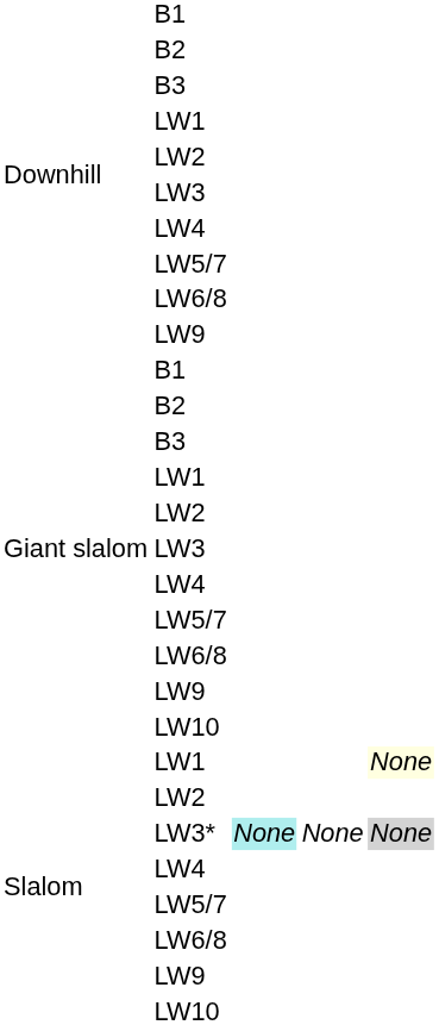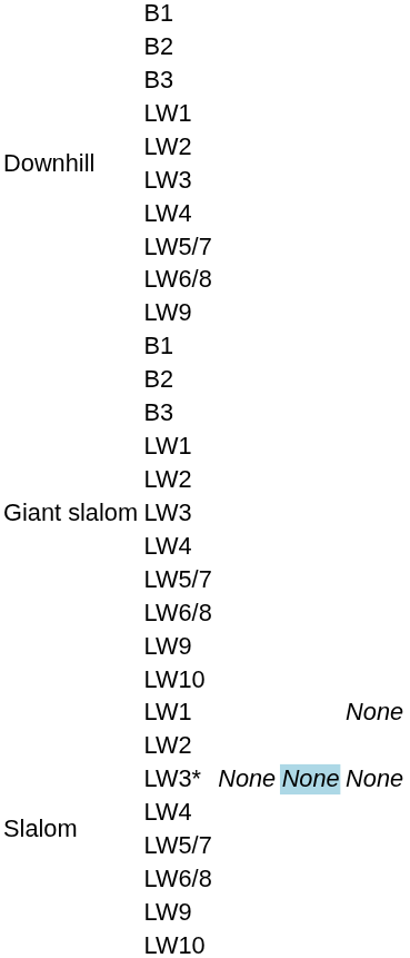Slalom / LW1 | column 5: lightyellow background -> no background
LW3* | column 3: paleturquoise background -> no background
LW3* | column 4: no background -> lightblue background
LW3* | column 5: lightgrey background -> no background
